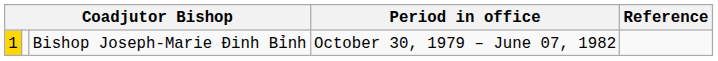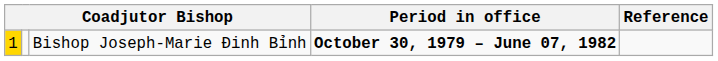Bishop Joseph-Marie Ðinh Bỉnh | Period in office: normal -> bold
